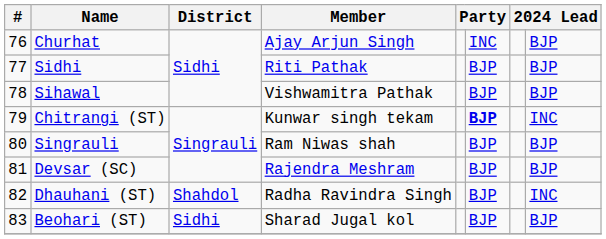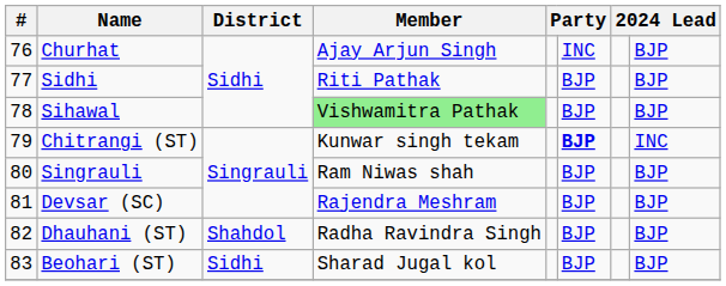Sihawal | Member: no background -> lightgreen background
Dhauhani (ST) | column 8: INC -> BJP
